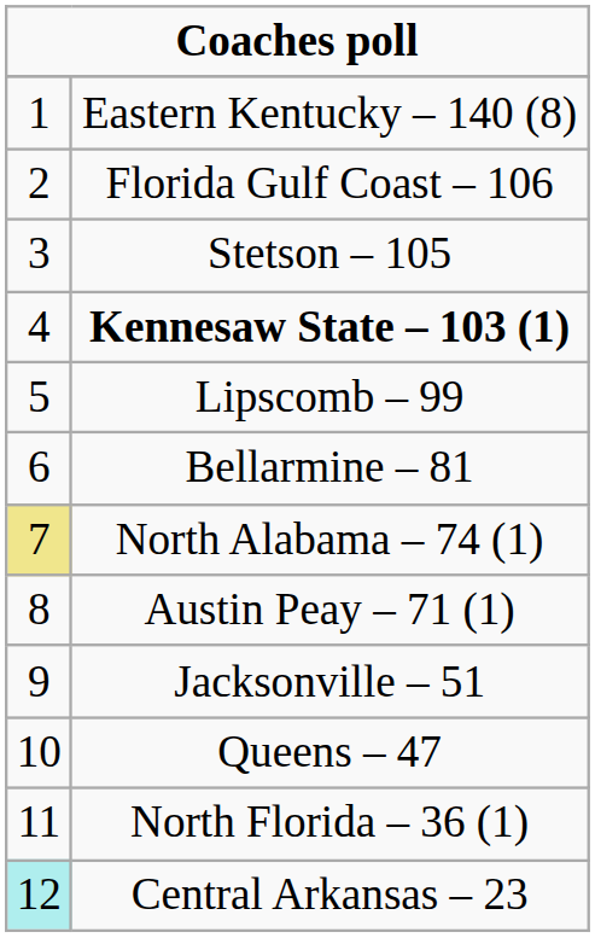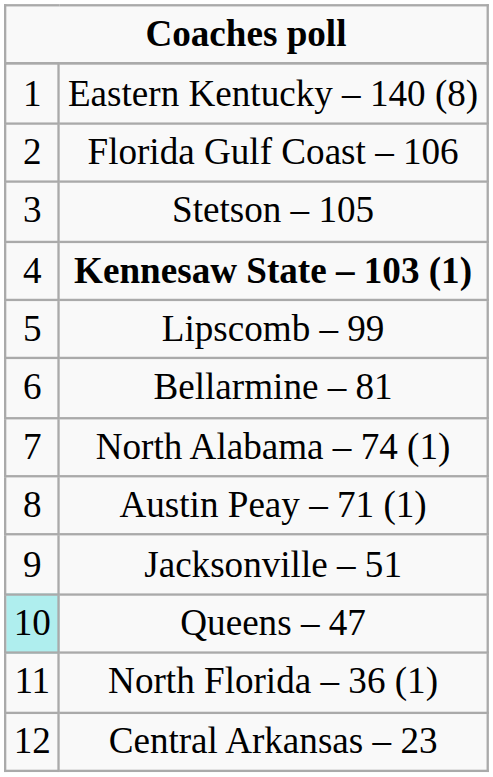North Alabama – 74 (1) | column 1: khaki background -> no background
Queens – 47 | column 1: no background -> paleturquoise background
Central Arkansas – 23 | column 1: paleturquoise background -> no background
